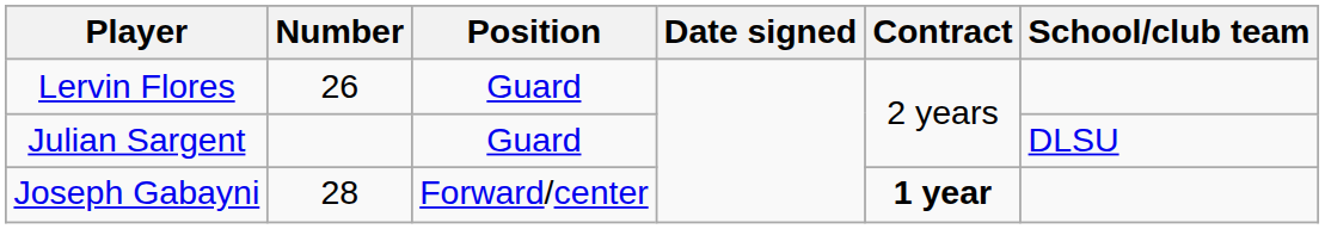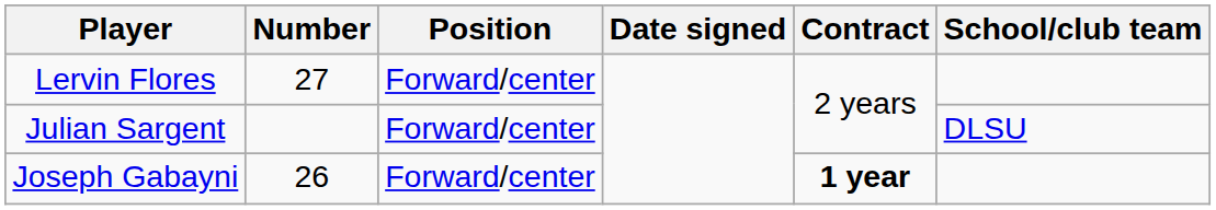Lervin Flores | Number: 26 -> 27
Lervin Flores | Position: Guard -> Forward/center
Julian Sargent | Position: Guard -> Forward/center
Joseph Gabayni | Number: 28 -> 26
